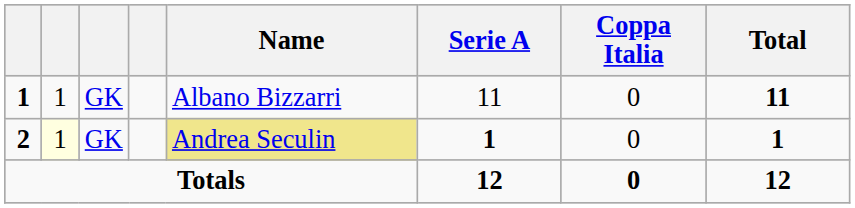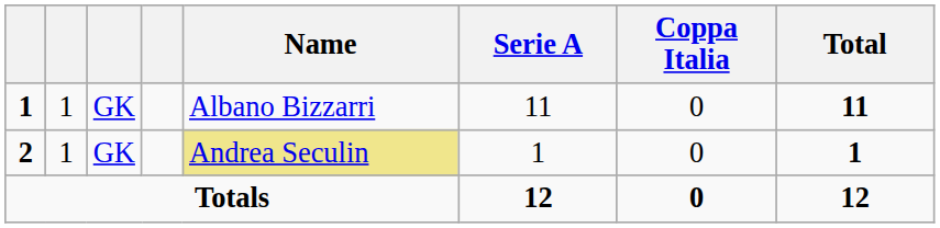2 | column 2: lightyellow background -> no background
2 | Serie A: bold -> normal
